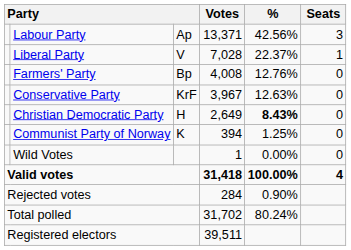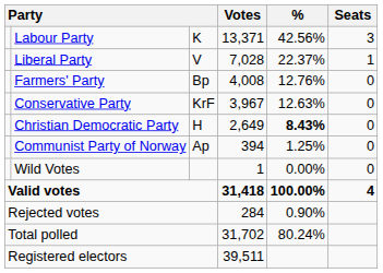Labour Party | column 3: Ap -> K
Communist Party of Norway | column 3: K -> Ap
